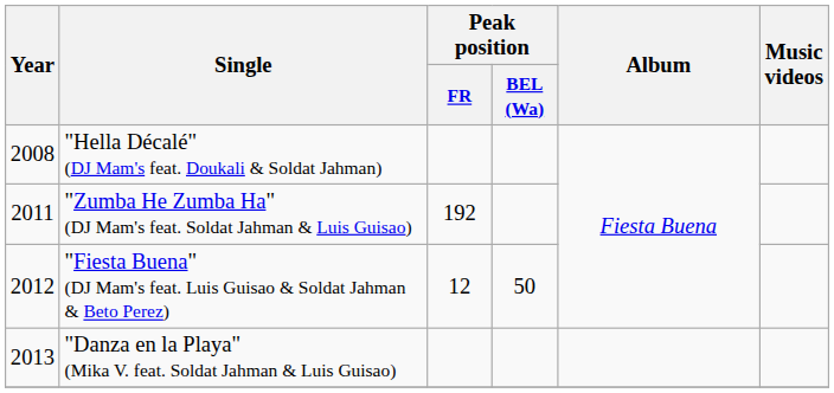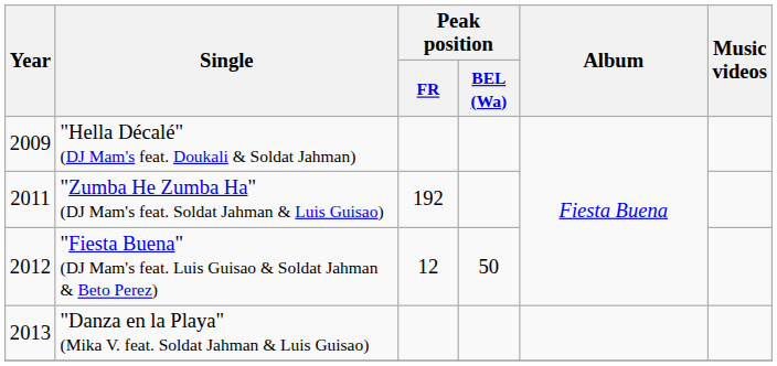"Hella Décalé" (DJ Mam's feat. Doukali & Soldat Jahman) | Year: 2008 -> 2009
